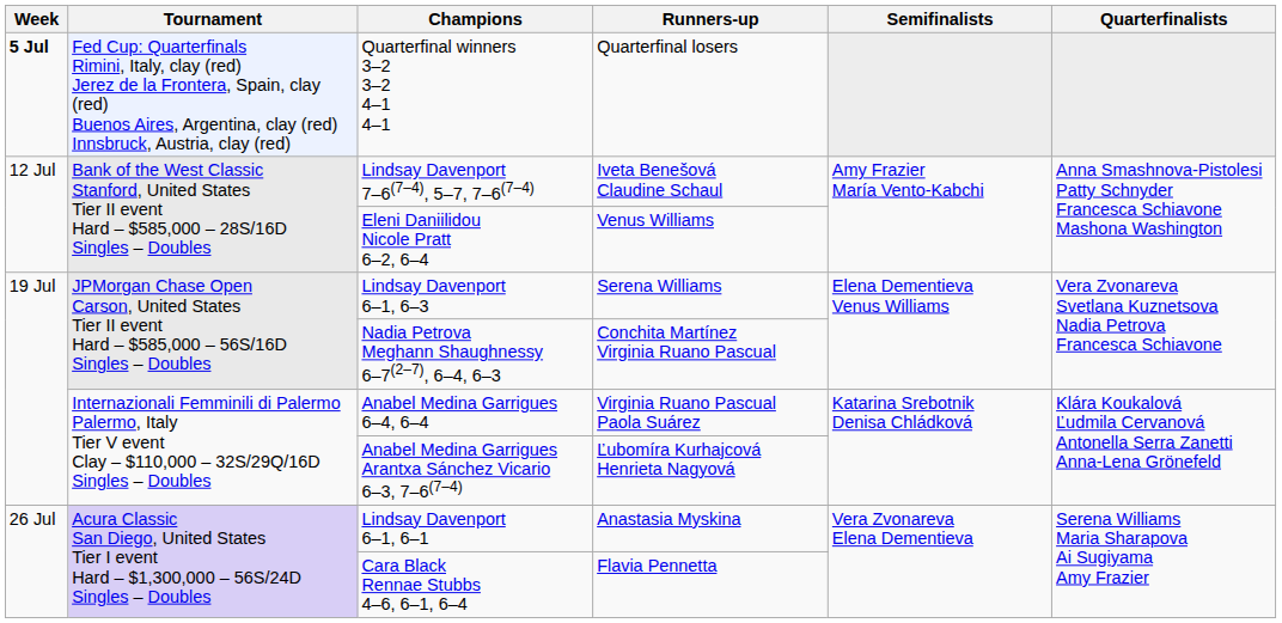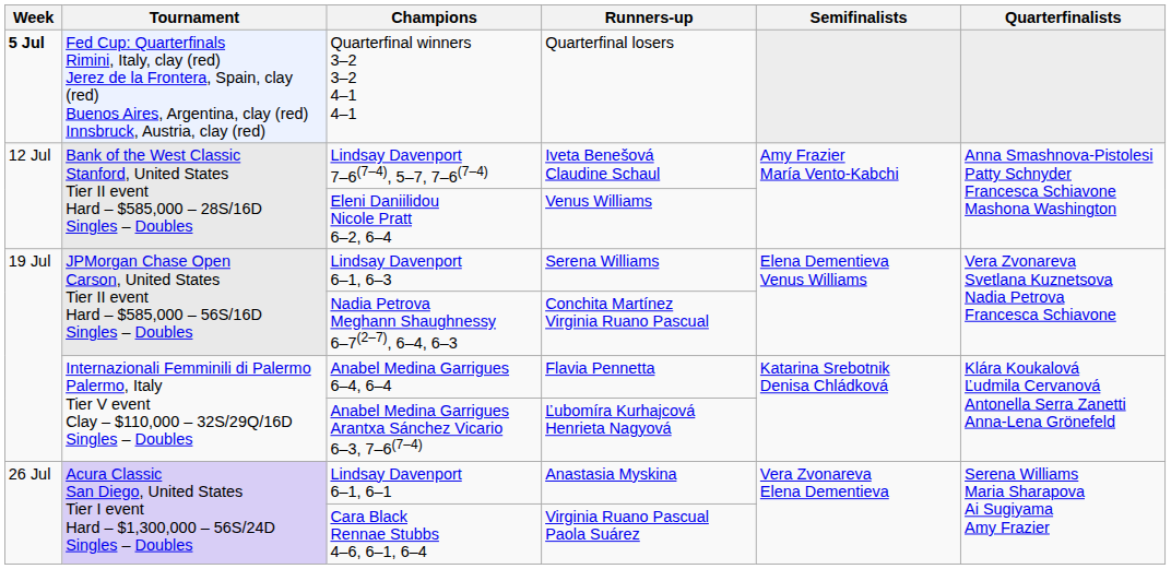Anabel Medina Garrigues 6–4, 6–4 | Runners-up: Virginia Ruano Pascual Paola Suárez -> Flavia Pennetta
Cara Black Rennae Stubbs 4–6, 6–1, 6–4 | Runners-up: Flavia Pennetta -> Virginia Ruano Pascual Paola Suárez
